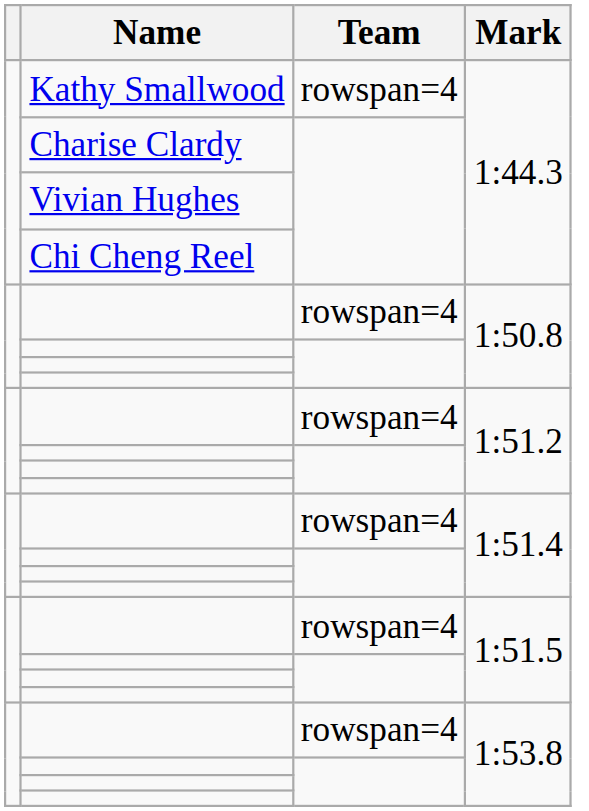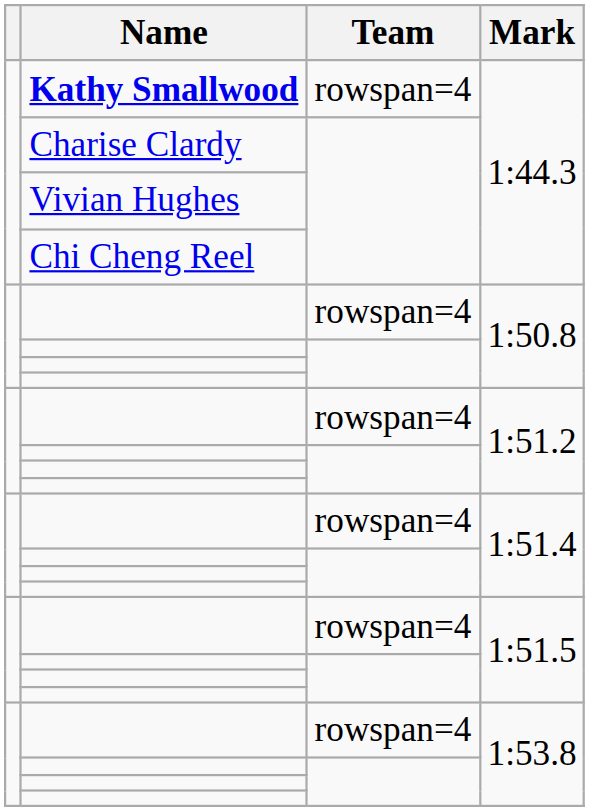rowspan=4 / 1:44.3 | Name: normal -> bold
